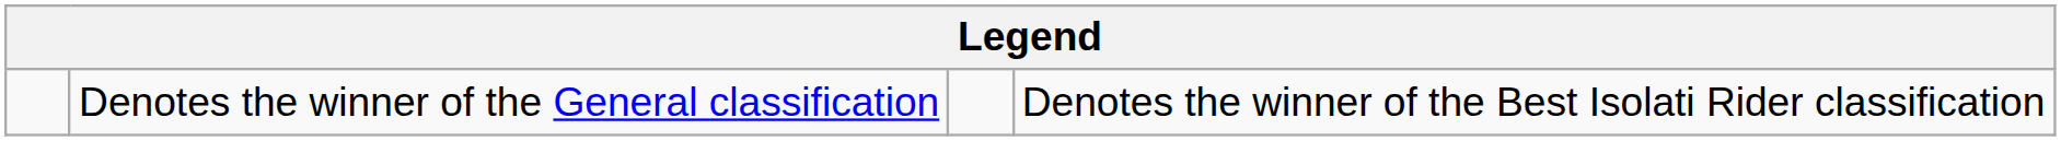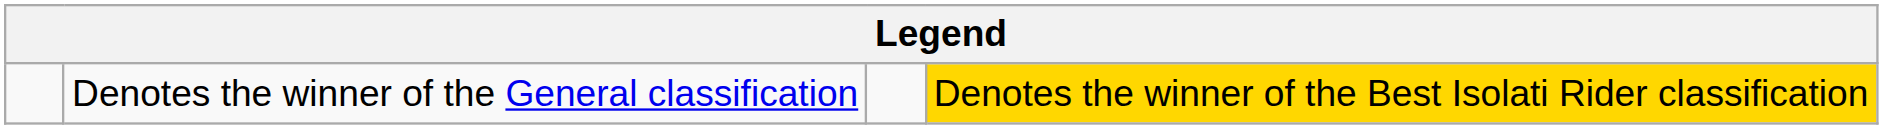Denotes the winner of the General classification | column 4: no background -> gold background
